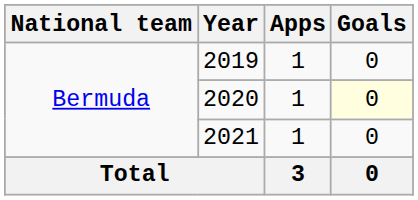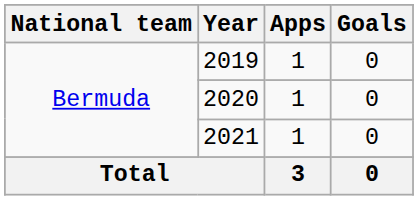2020 | Goals: lightyellow background -> no background
